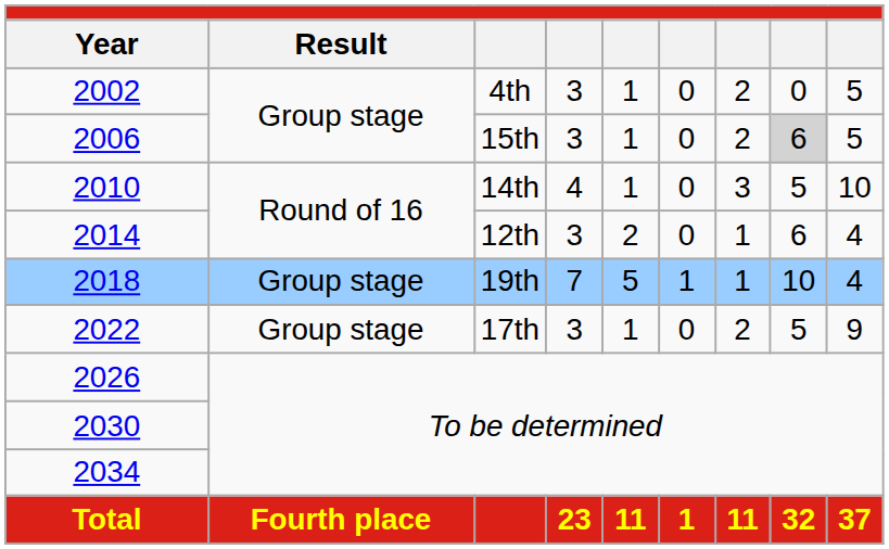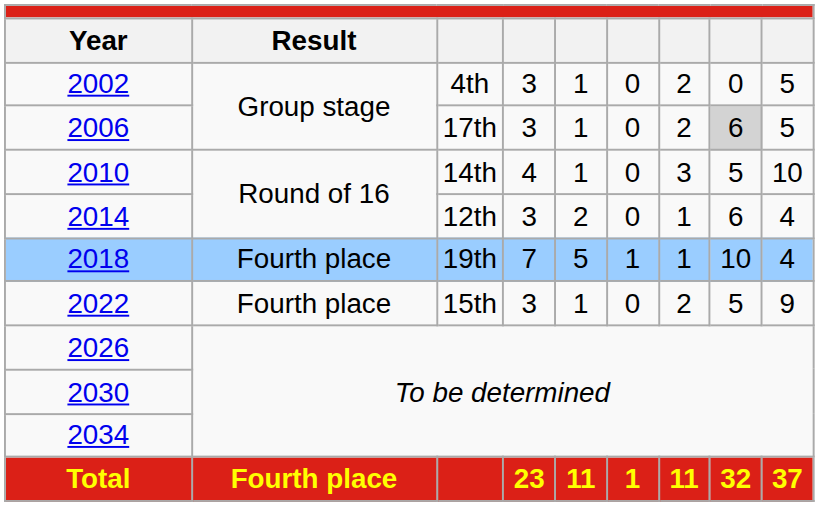2006 | column 3: 15th -> 17th
2018 | Result: Group stage -> Fourth place
2022 | Result: Group stage -> Fourth place
2022 | column 3: 17th -> 15th
